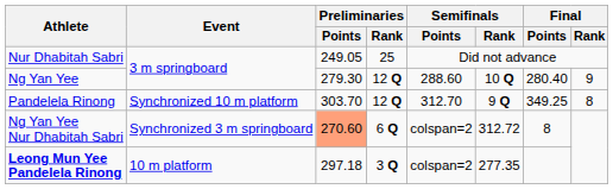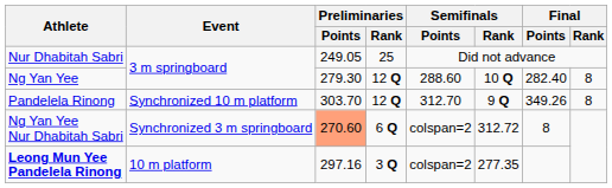Ng Yan Yee | Final / Points: 280.40 -> 282.40
Ng Yan Yee | Final / Rank: 9 -> 8
Pandelela Rinong | Final / Points: 349.25 -> 349.26
Leong Mun Yee Pandelela Rinong | Preliminaries / Points: 297.18 -> 297.16
